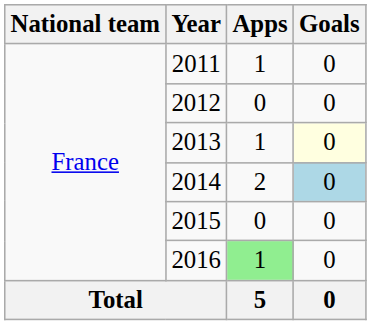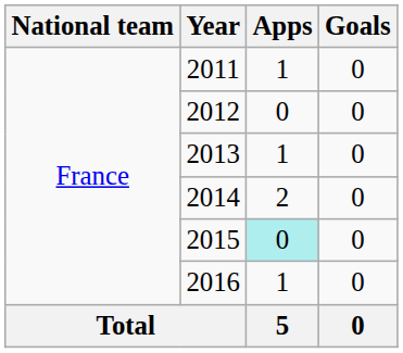2013 | Goals: lightyellow background -> no background
2014 | Goals: lightblue background -> no background
2015 | Apps: no background -> paleturquoise background
2016 | Apps: lightgreen background -> no background
